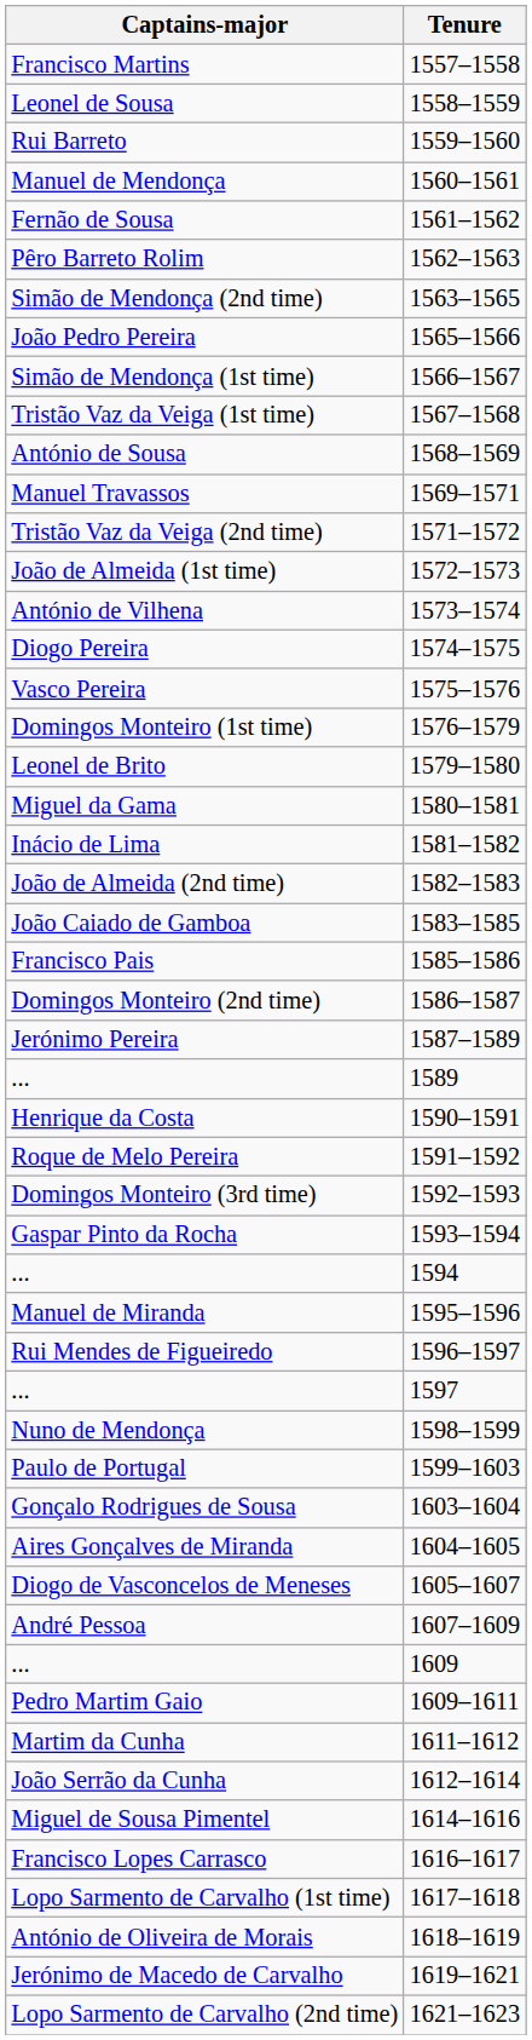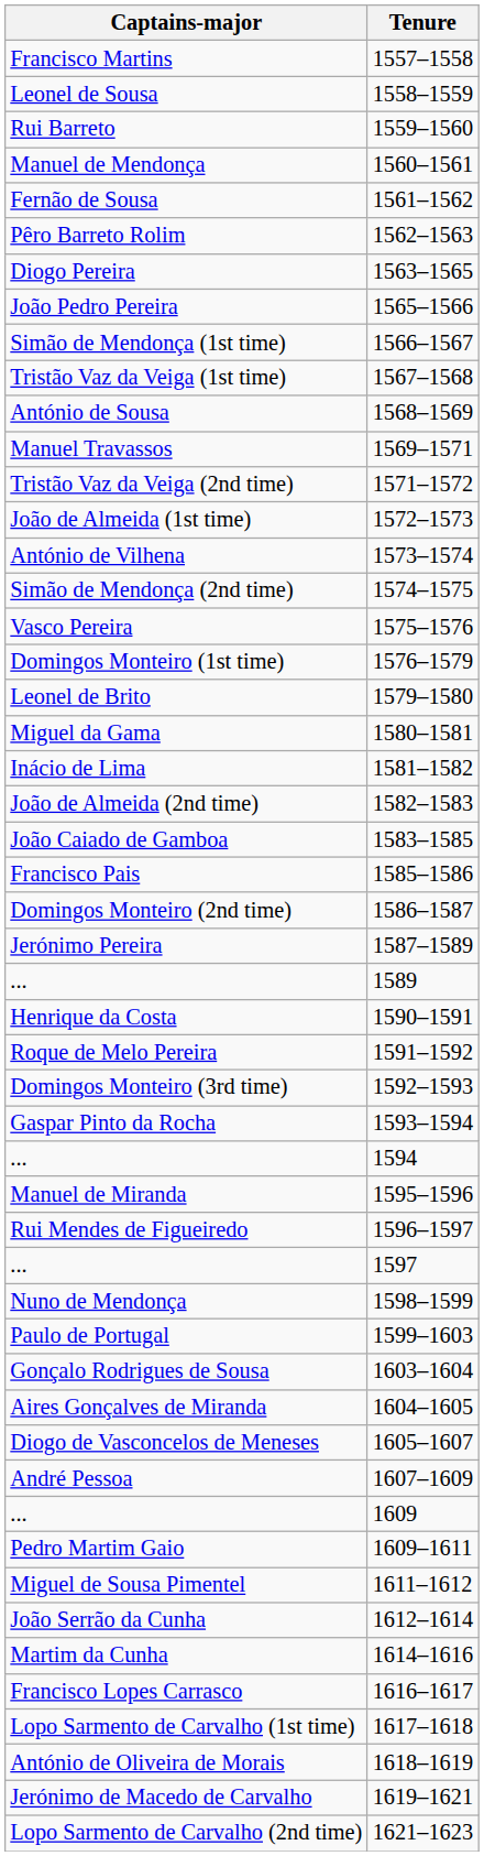row 8 | Captains-major: Simão de Mendonça (2nd time) -> Diogo Pereira
row 17 | Captains-major: Diogo Pereira -> Simão de Mendonça (2nd time)
row 45 | Captains-major: Martim da Cunha -> Miguel de Sousa Pimentel
row 47 | Captains-major: Miguel de Sousa Pimentel -> Martim da Cunha
